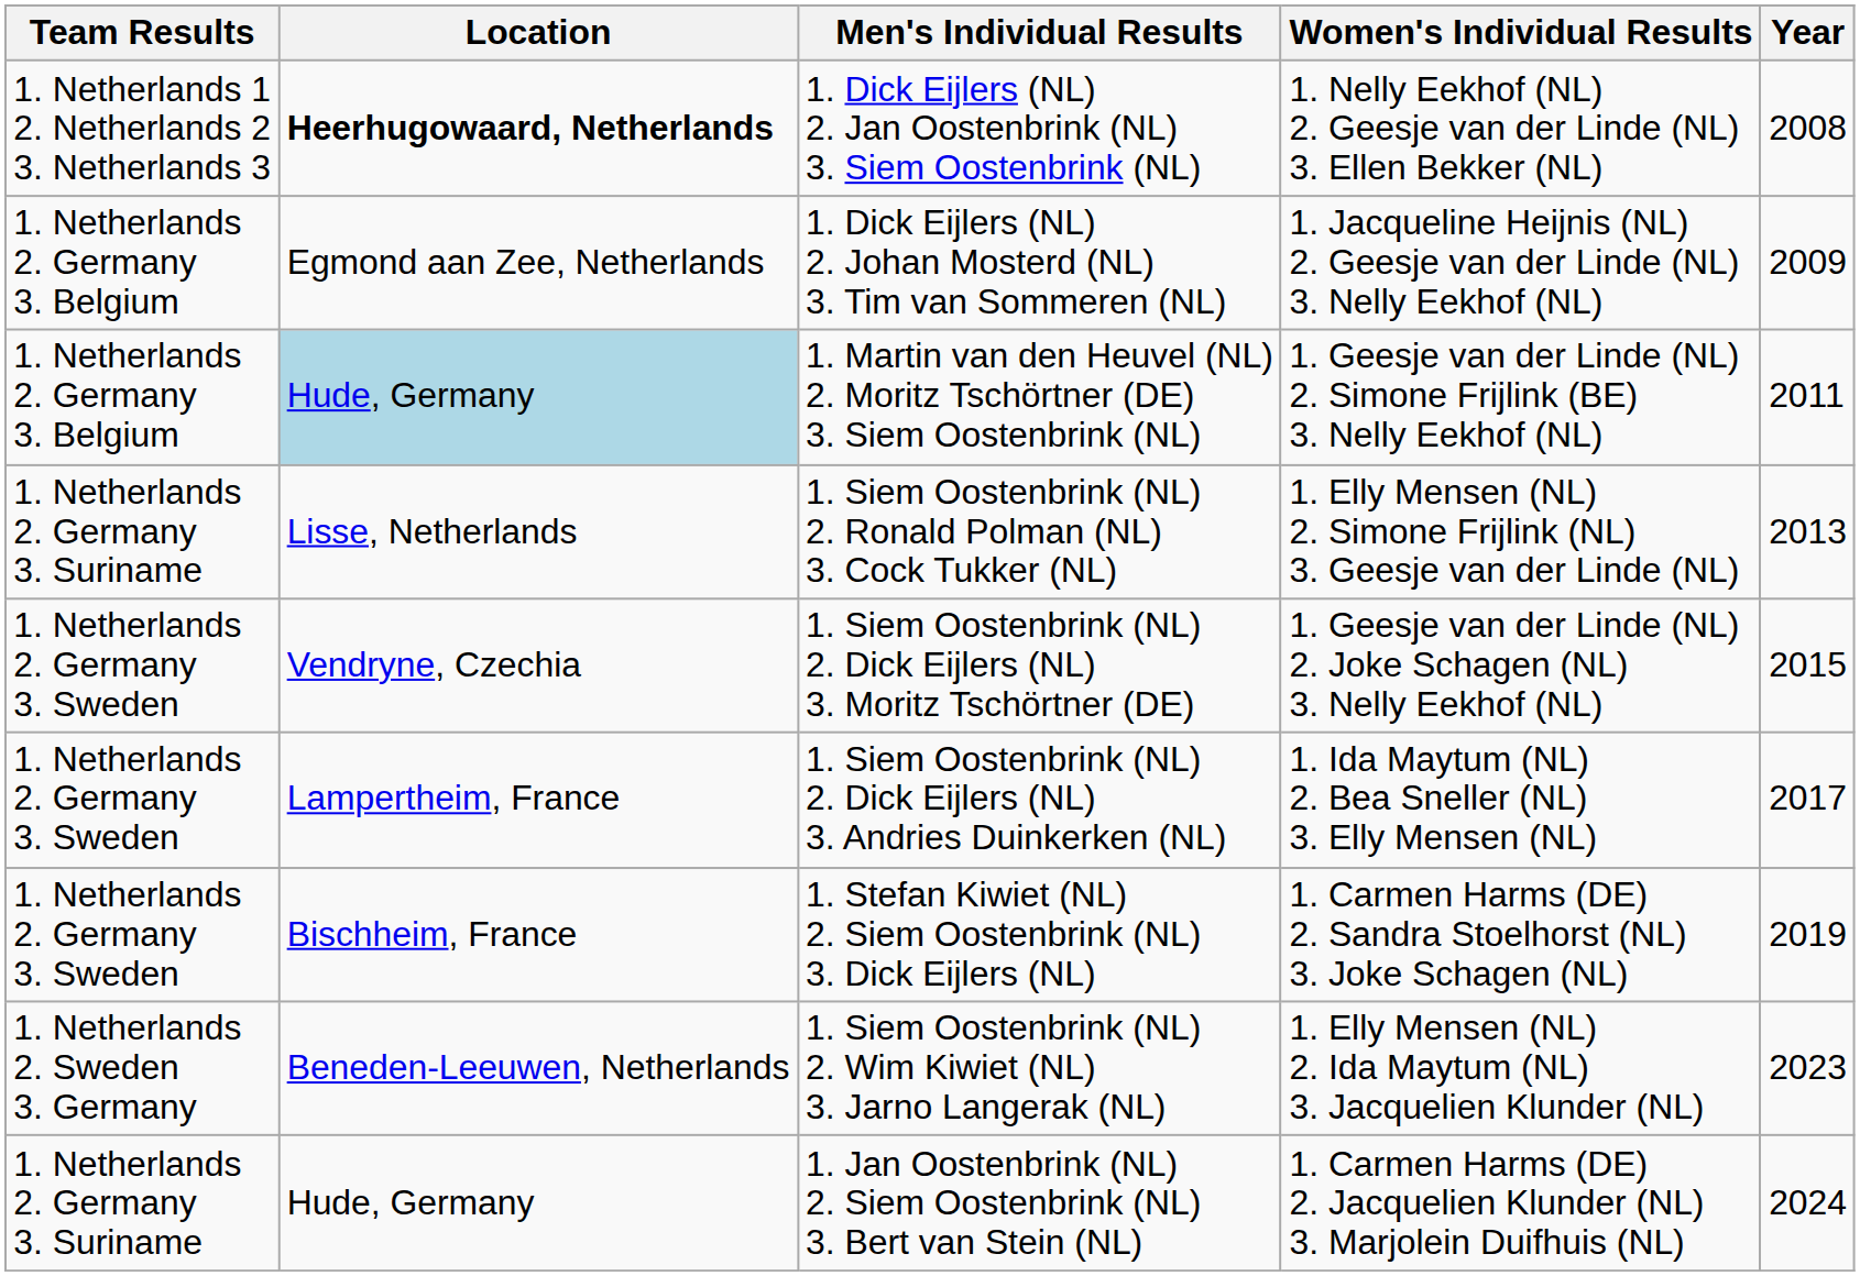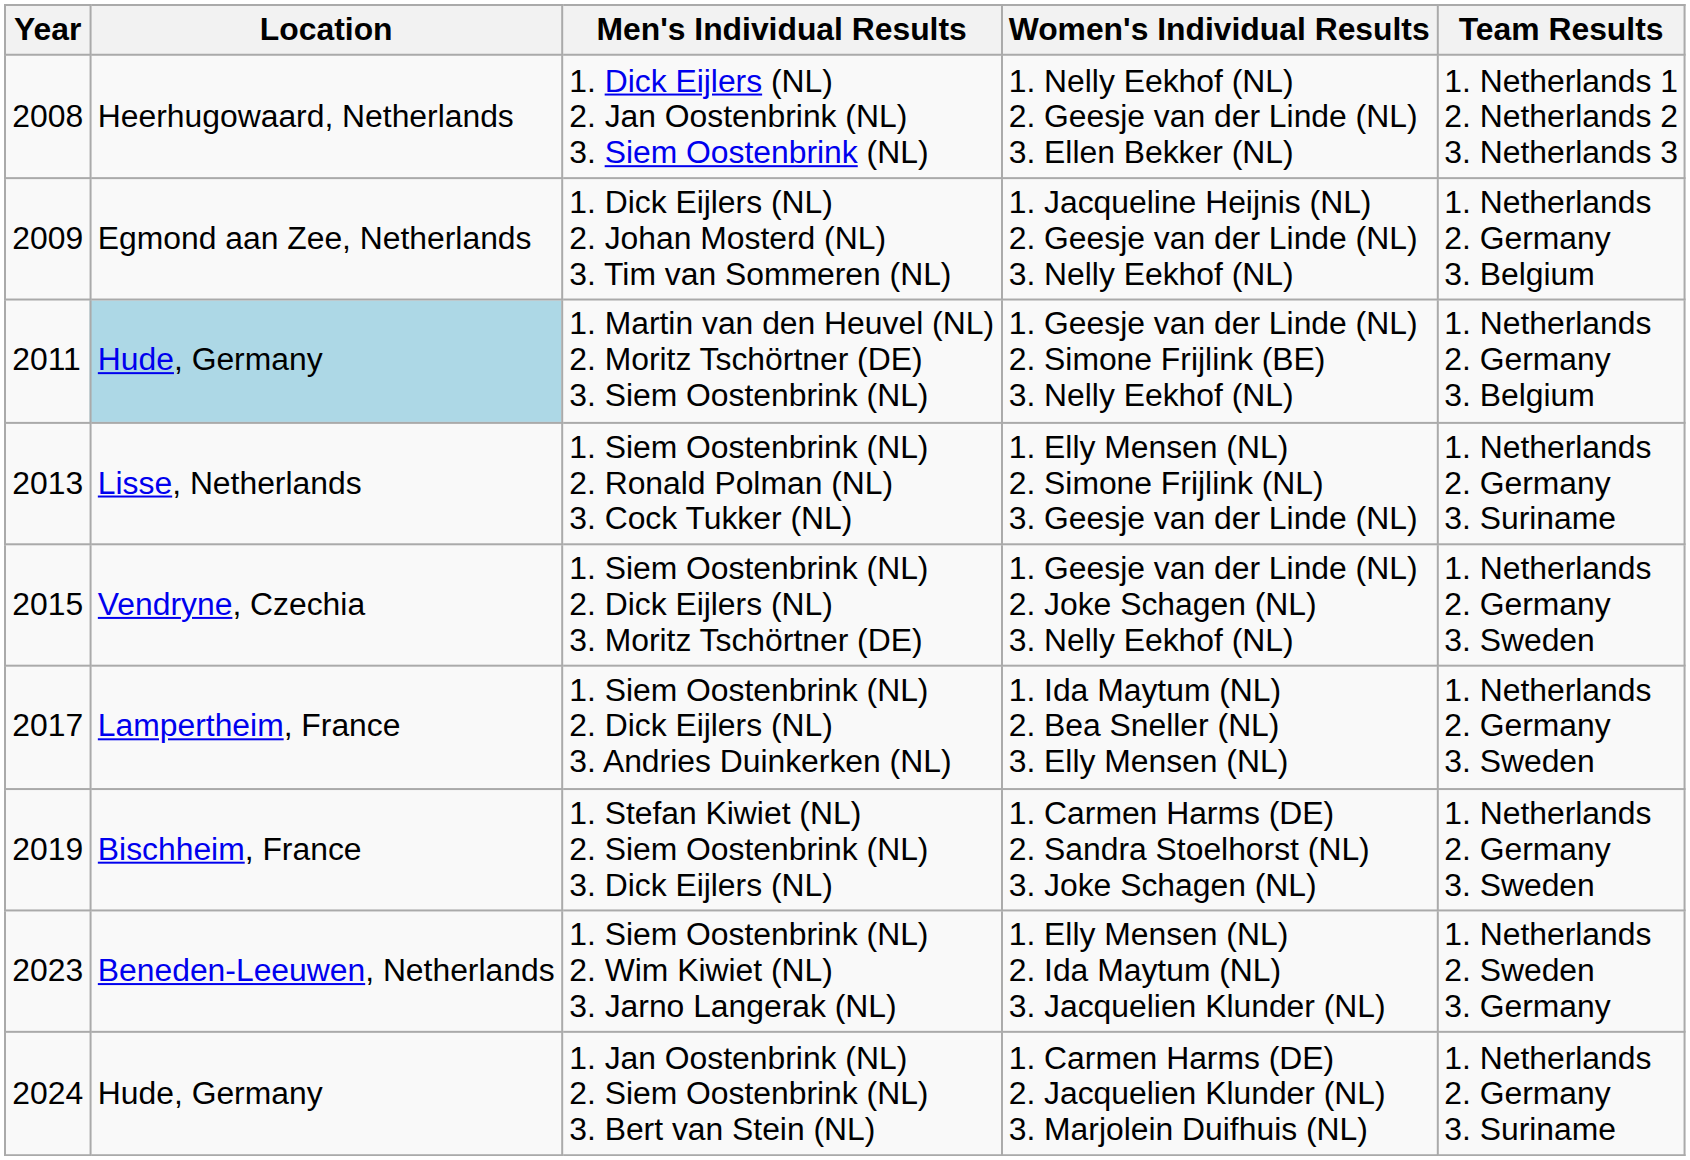columns swapped: Year <-> Team Results
row 2 | Location: bold -> normal
